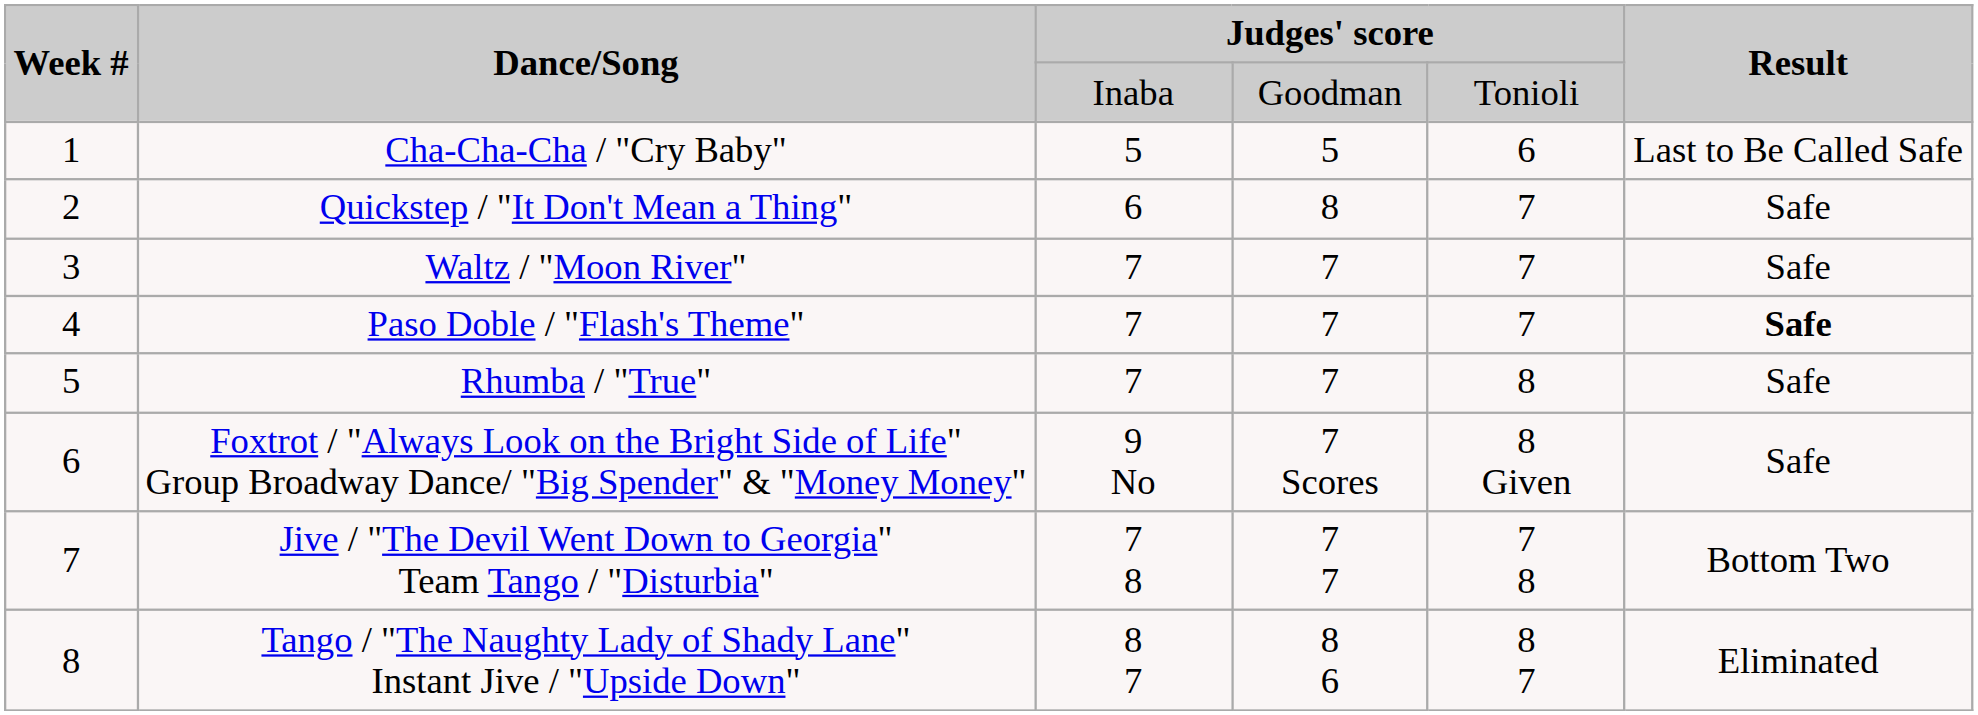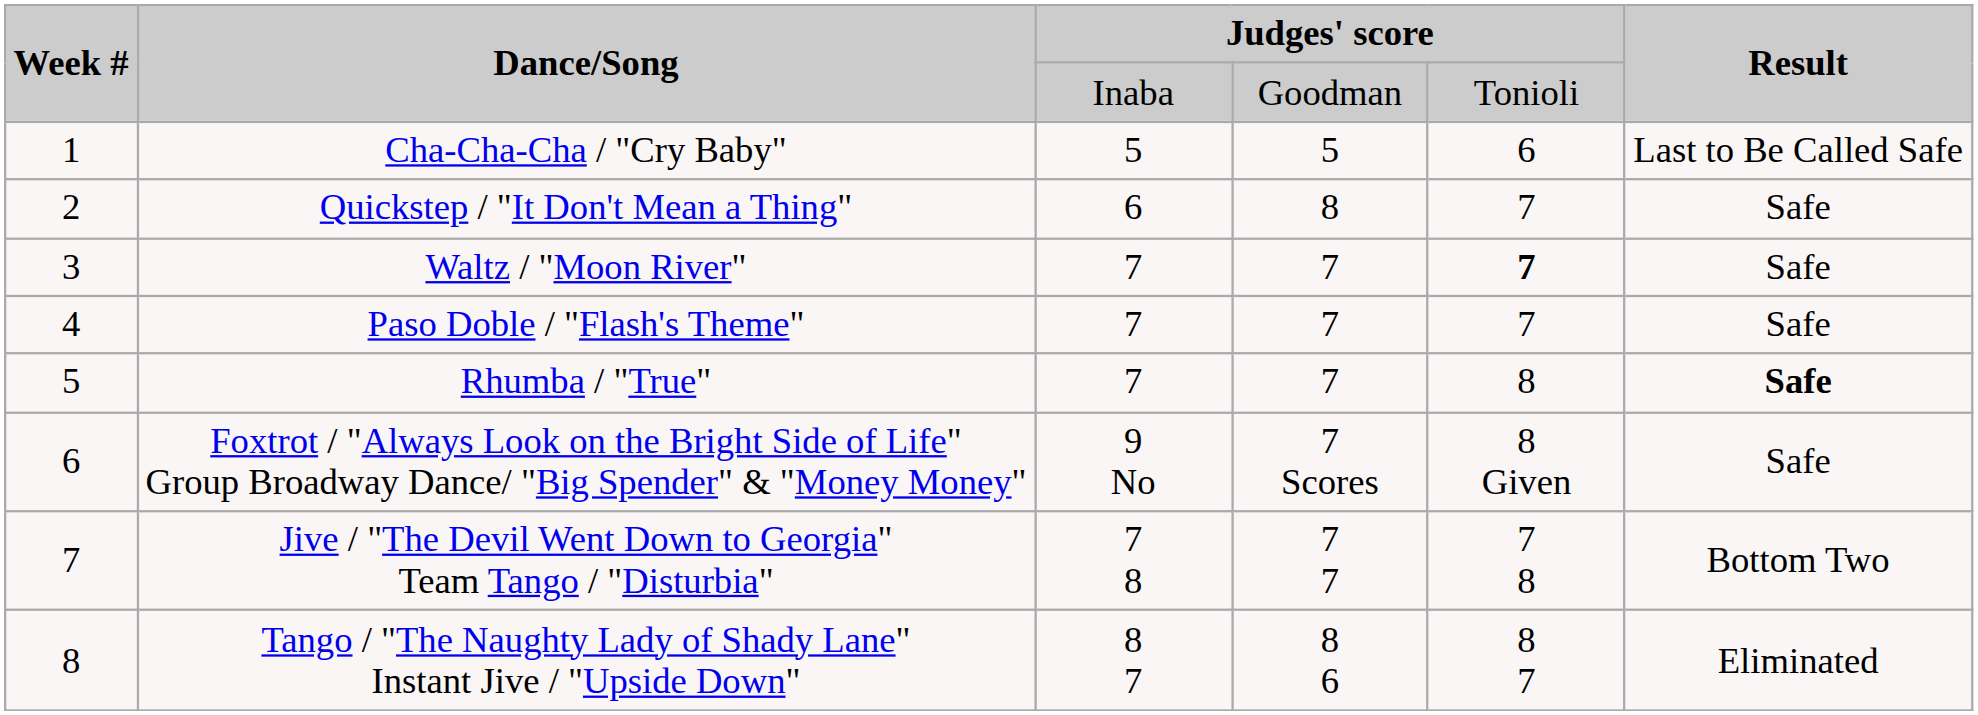Waltz / "Moon River" | column 5: normal -> bold
Paso Doble / "Flash's Theme" | Result: bold -> normal
Rhumba / "True" | Result: normal -> bold
